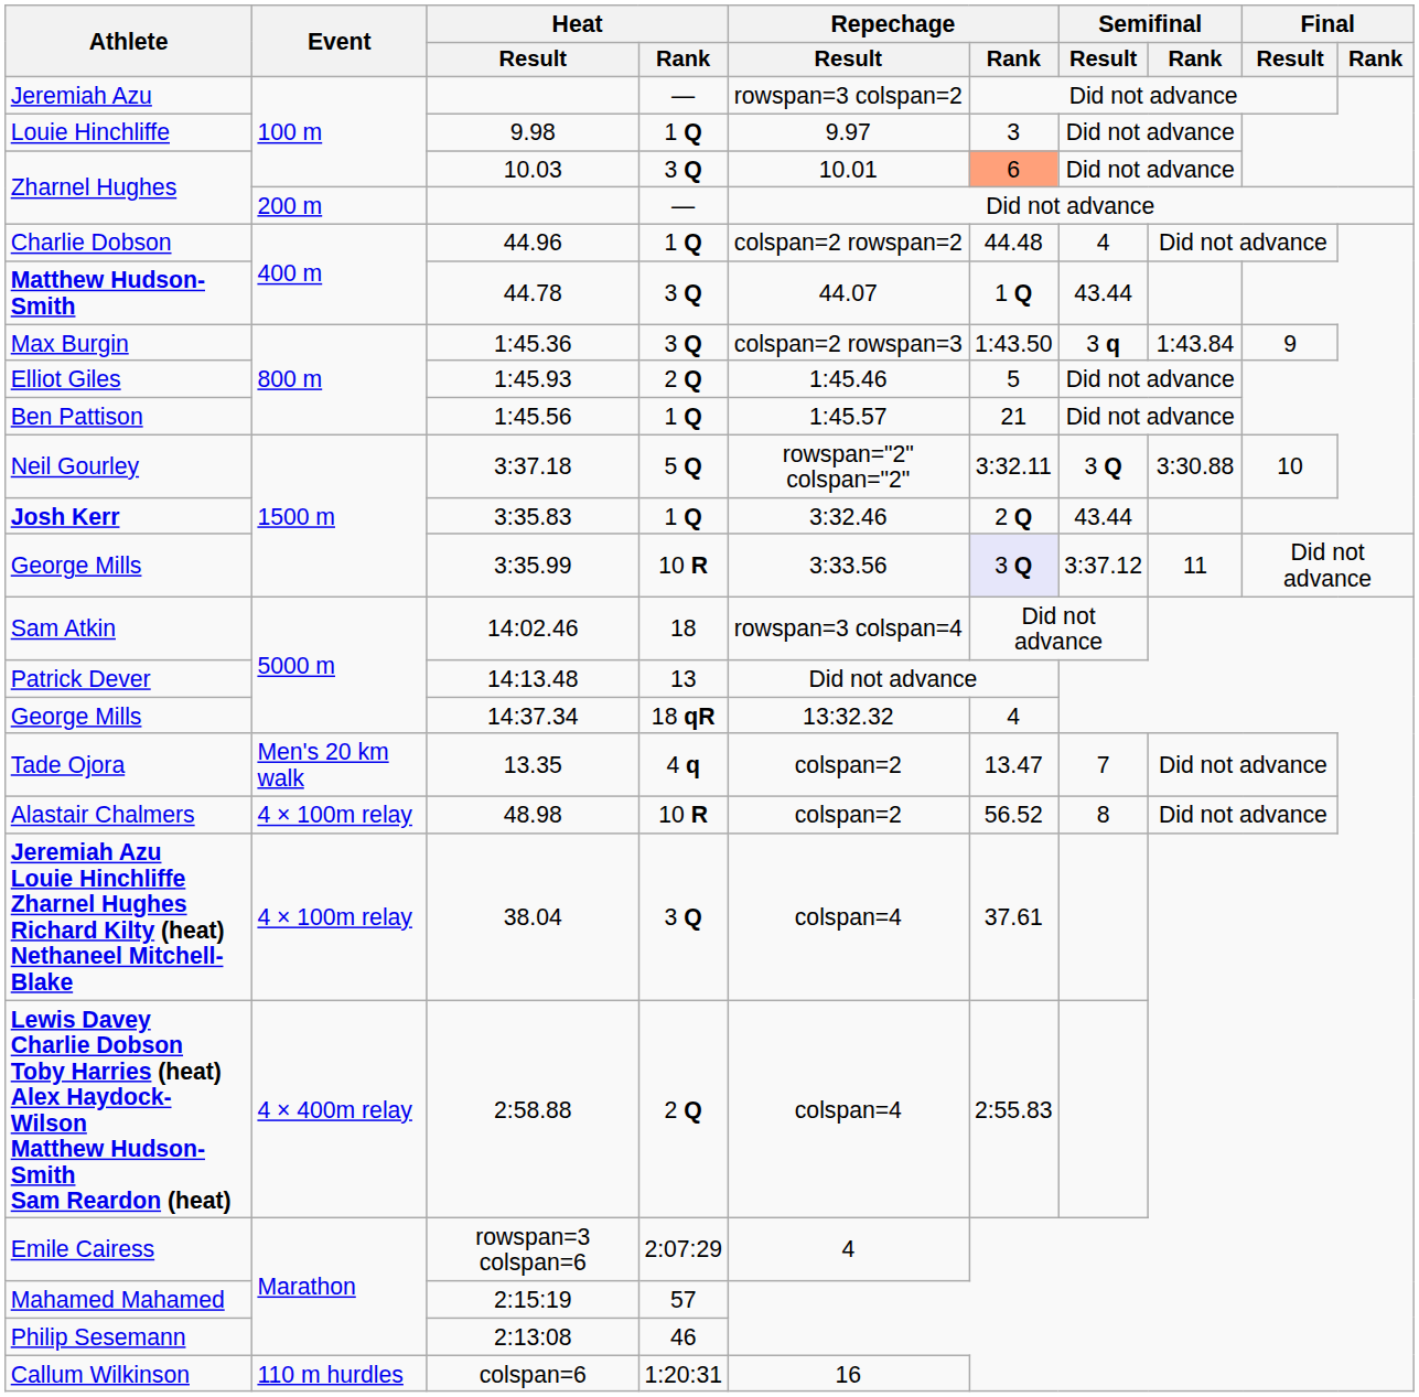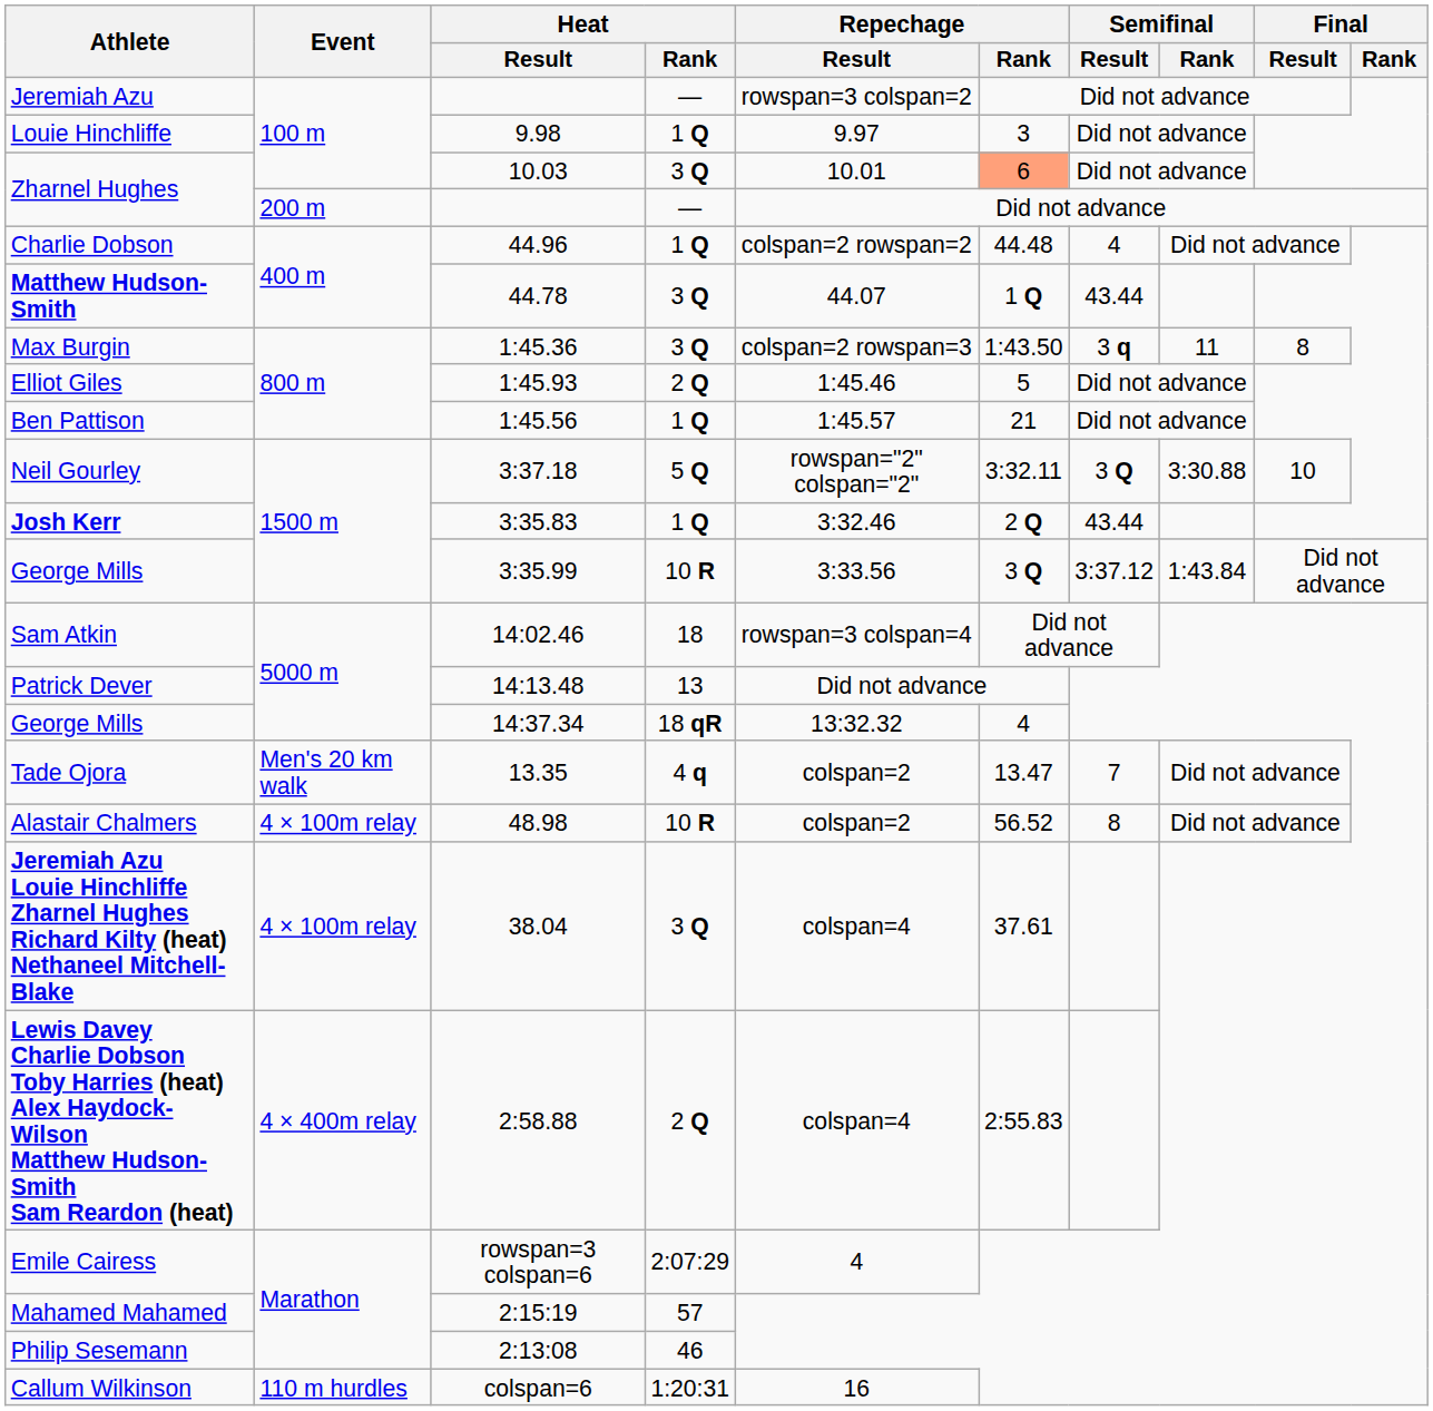Max Burgin | Semifinal / Rank: 1:43.84 -> 11
Max Burgin | Final / Result: 9 -> 8
George Mills / 3:35.99 | Repechage / Rank: lavender background -> no background
George Mills / 3:35.99 | Semifinal / Rank: 11 -> 1:43.84
